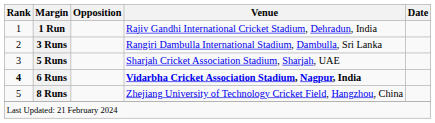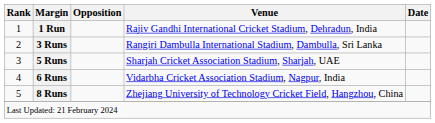6 Runs | Rank: bold -> normal
6 Runs | Venue: bold -> normal
